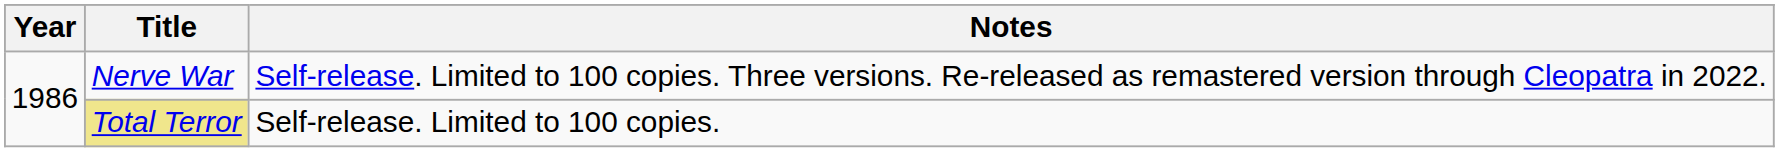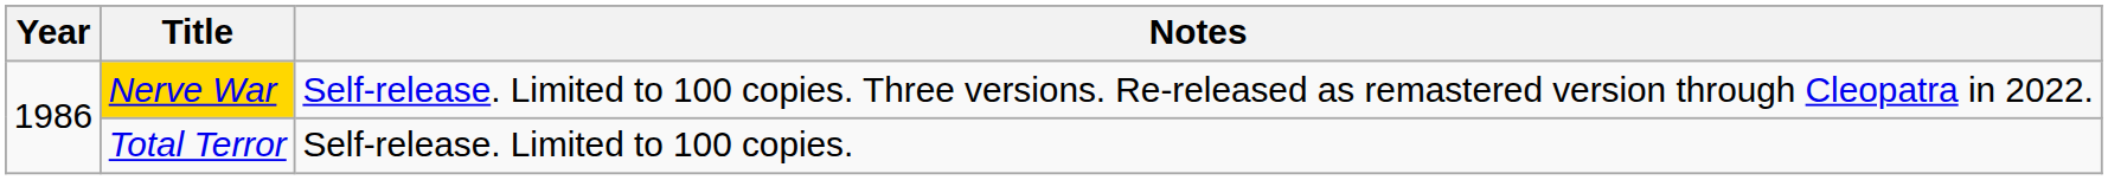Nerve War | Title: no background -> gold background
Total Terror | Title: khaki background -> no background
